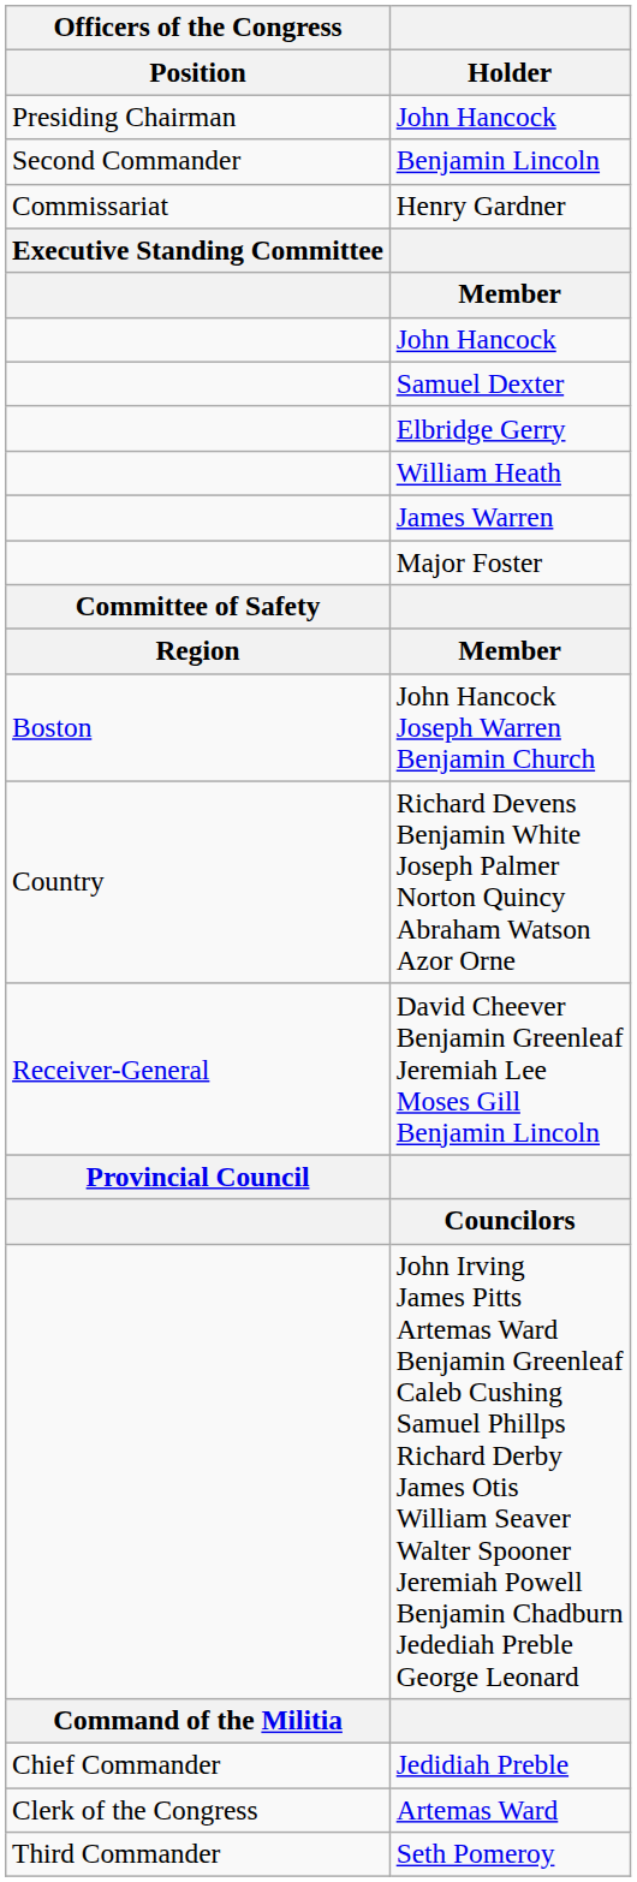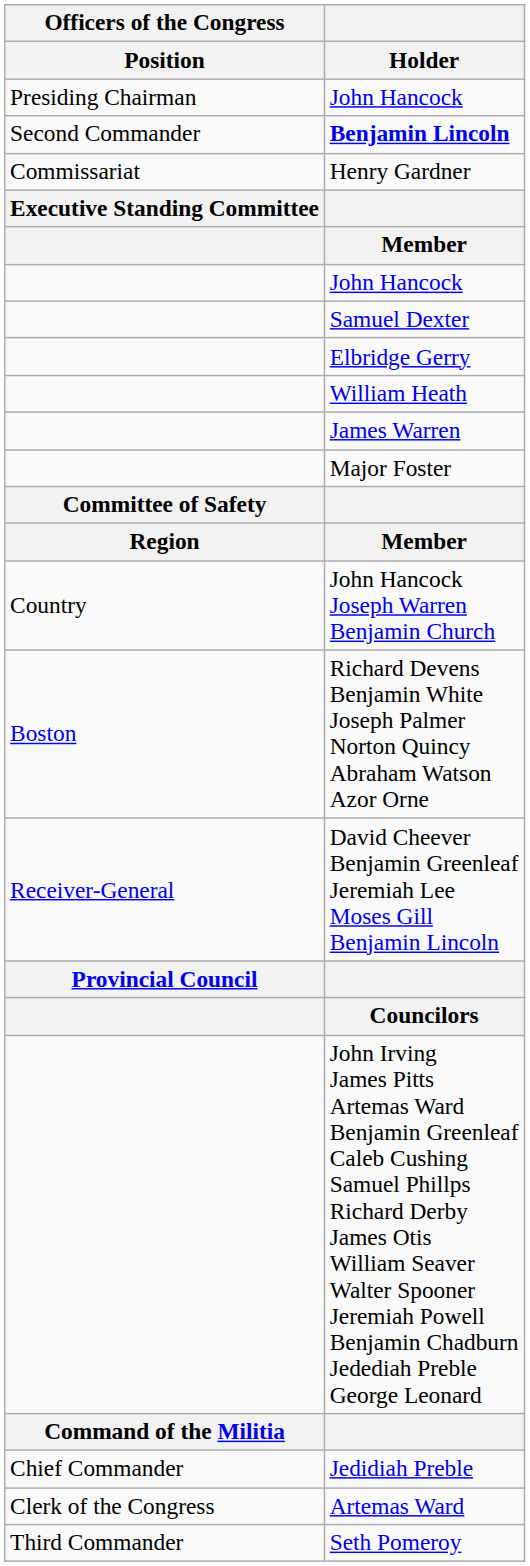row 4 | Holder: normal -> bold
row 16 | Officers of the Congress / Position: Boston -> Country
row 17 | Officers of the Congress / Position: Country -> Boston
